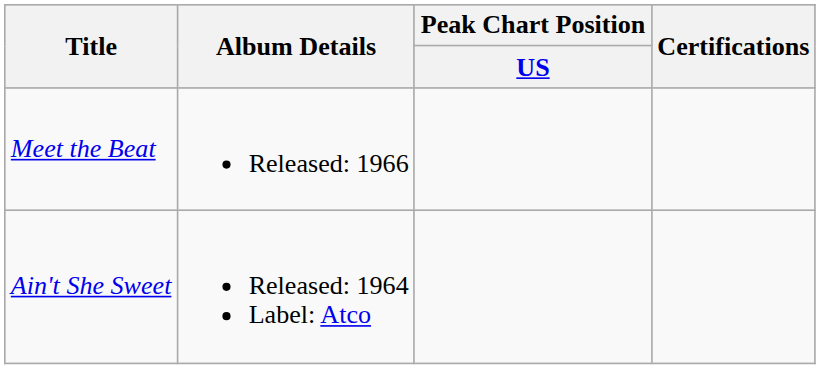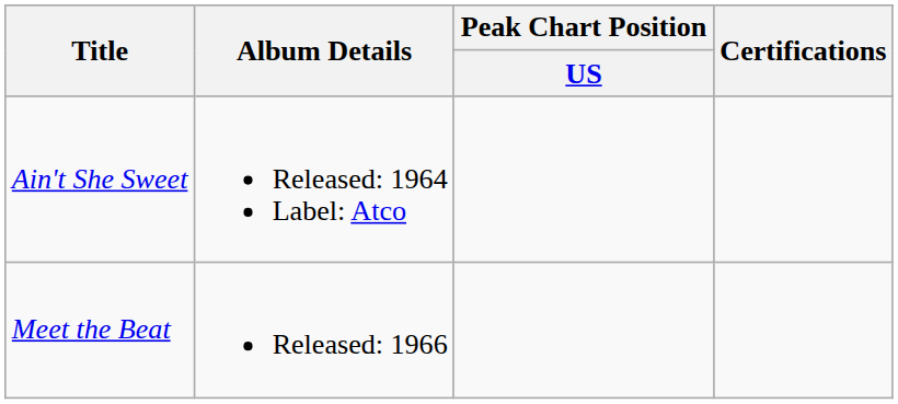rows swapped: Ain't She Sweet <-> Meet the Beat
